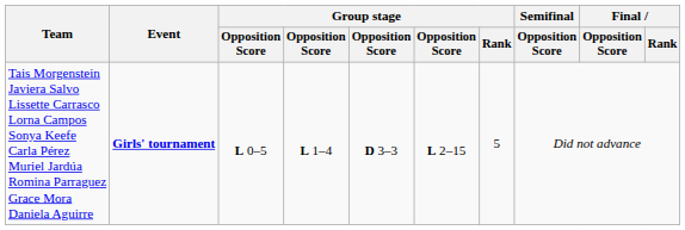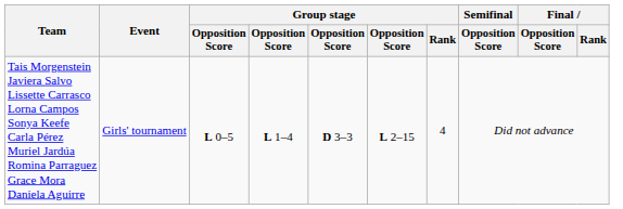row 3 | Event: bold -> normal
row 3 | Group stage / Rank: 5 -> 4
